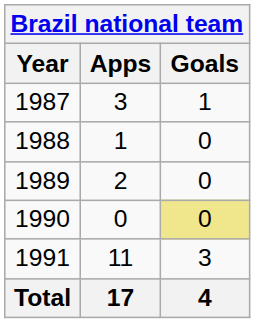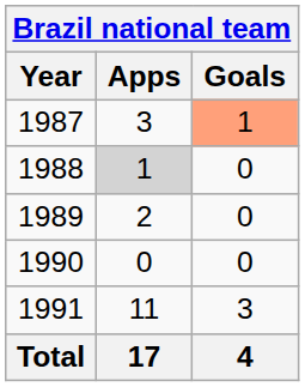1987 | Goals: no background -> lightsalmon background
1988 | Apps: no background -> lightgrey background
1990 | Goals: khaki background -> no background
